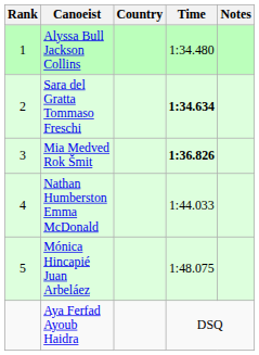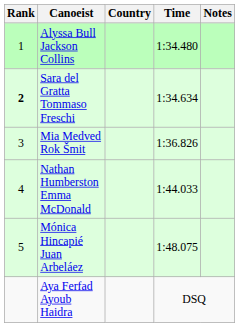Sara del Gratta Tommaso Freschi | Rank: normal -> bold
Sara del Gratta Tommaso Freschi | Time: bold -> normal
Mia Medved Rok Šmit | Time: bold -> normal
